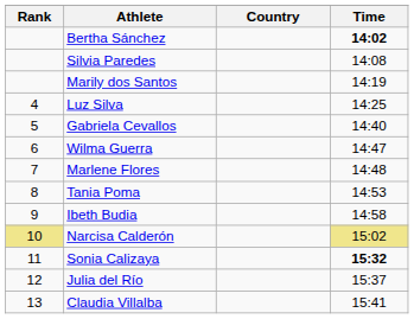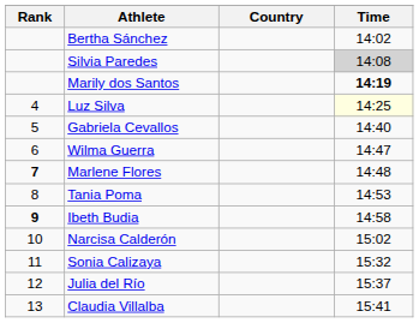Bertha Sánchez | Time: bold -> normal
Silvia Paredes | Time: no background -> lightgrey background
Marily dos Santos | Time: normal -> bold
Luz Silva | Time: no background -> lightyellow background
Marlene Flores | Rank: normal -> bold
Ibeth Budia | Rank: normal -> bold
Narcisa Calderón | Rank: khaki background -> no background
Narcisa Calderón | Time: khaki background -> no background
Sonia Calizaya | Time: bold -> normal
